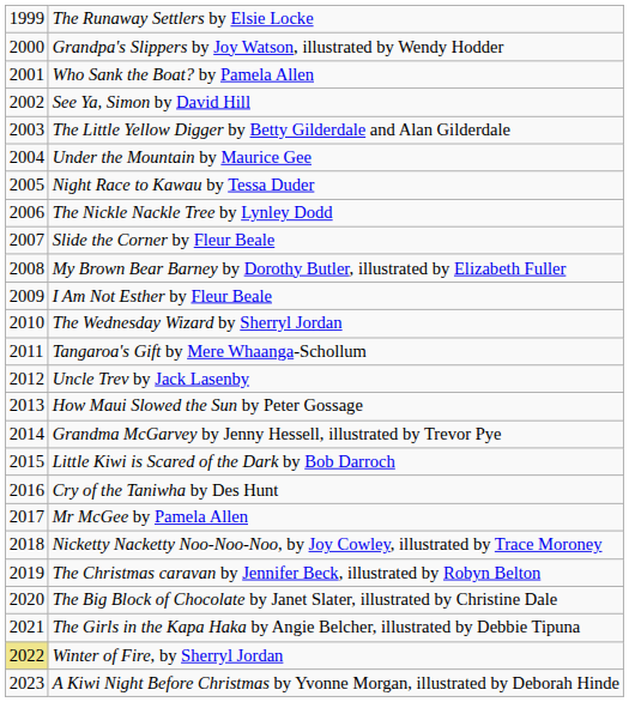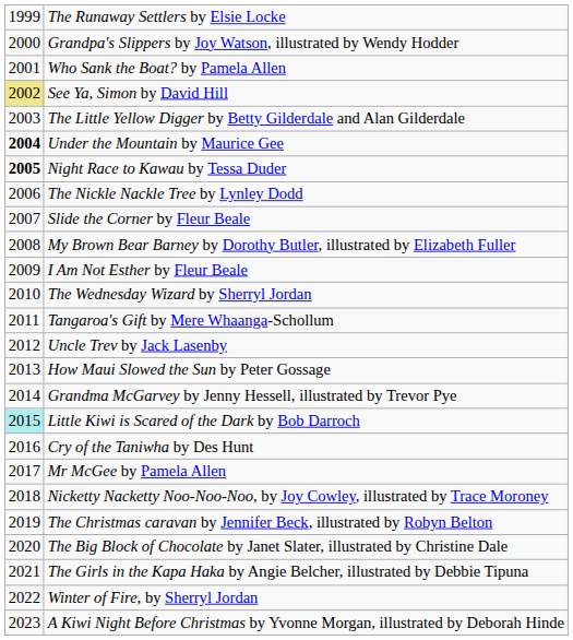See Ya, Simon by David Hill | column 1: no background -> khaki background
Under the Mountain by Maurice Gee | column 1: normal -> bold
Night Race to Kawau by Tessa Duder | column 1: normal -> bold
Little Kiwi is Scared of the Dark by Bob Darroch | column 1: no background -> paleturquoise background
Winter of Fire, by Sherryl Jordan | column 1: khaki background -> no background
